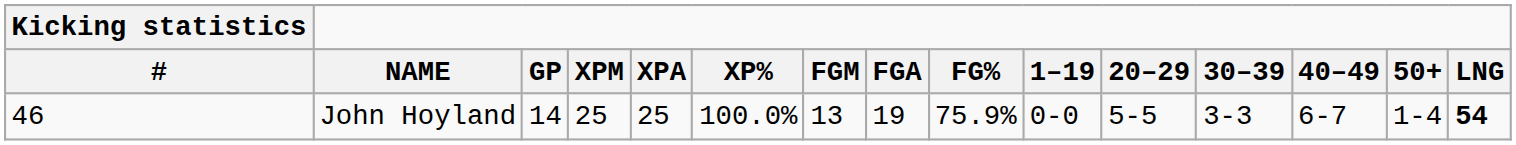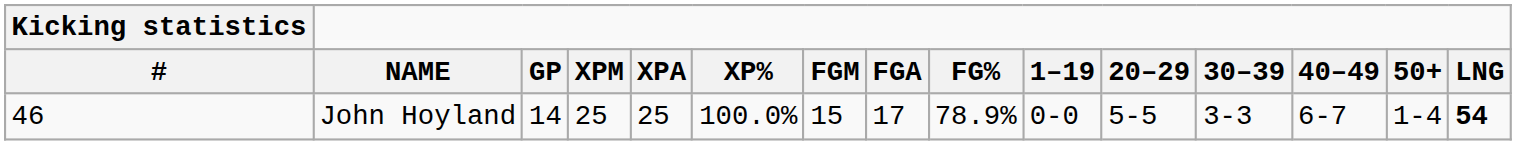John Hoyland | FGM: 13 -> 15
John Hoyland | FGA: 19 -> 17
John Hoyland | FG%: 75.9% -> 78.9%
